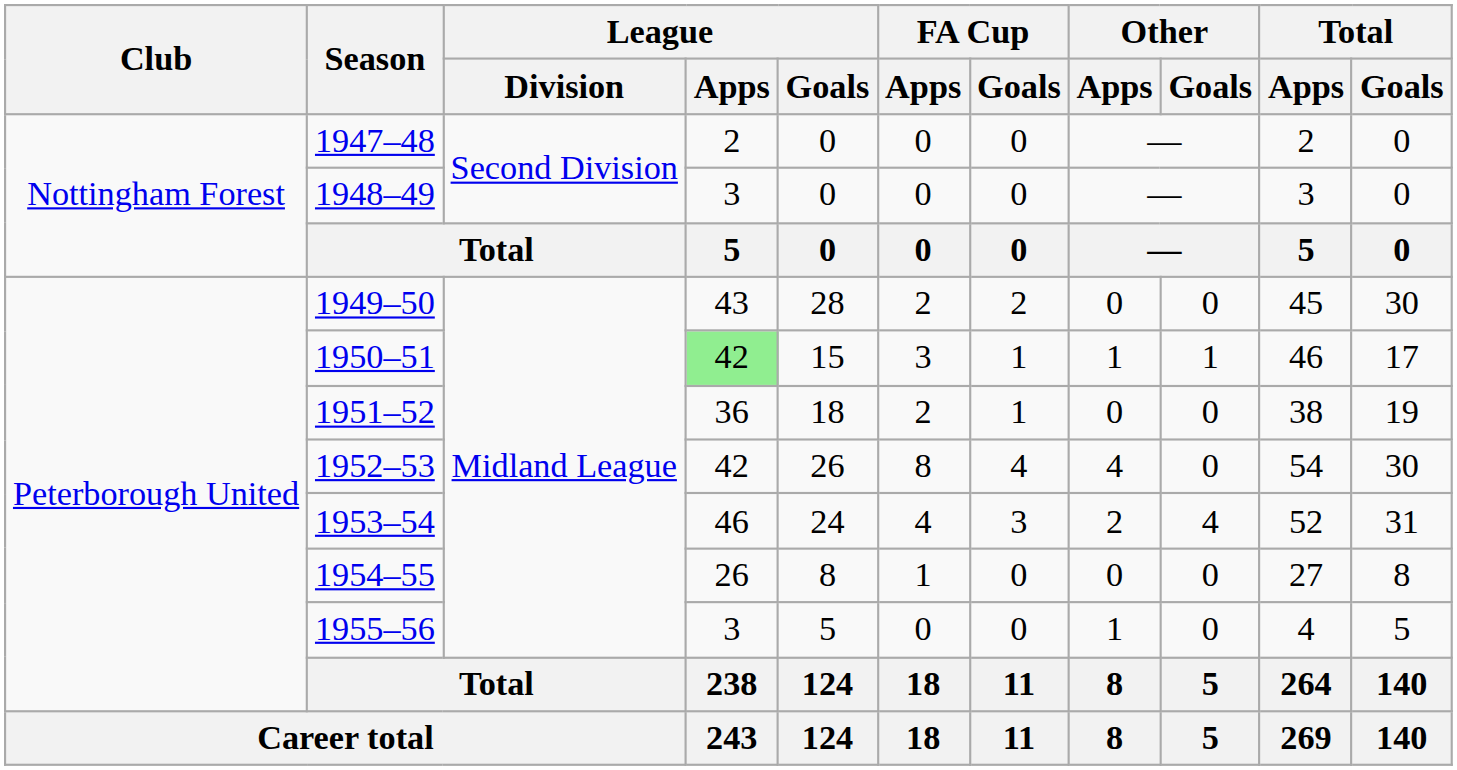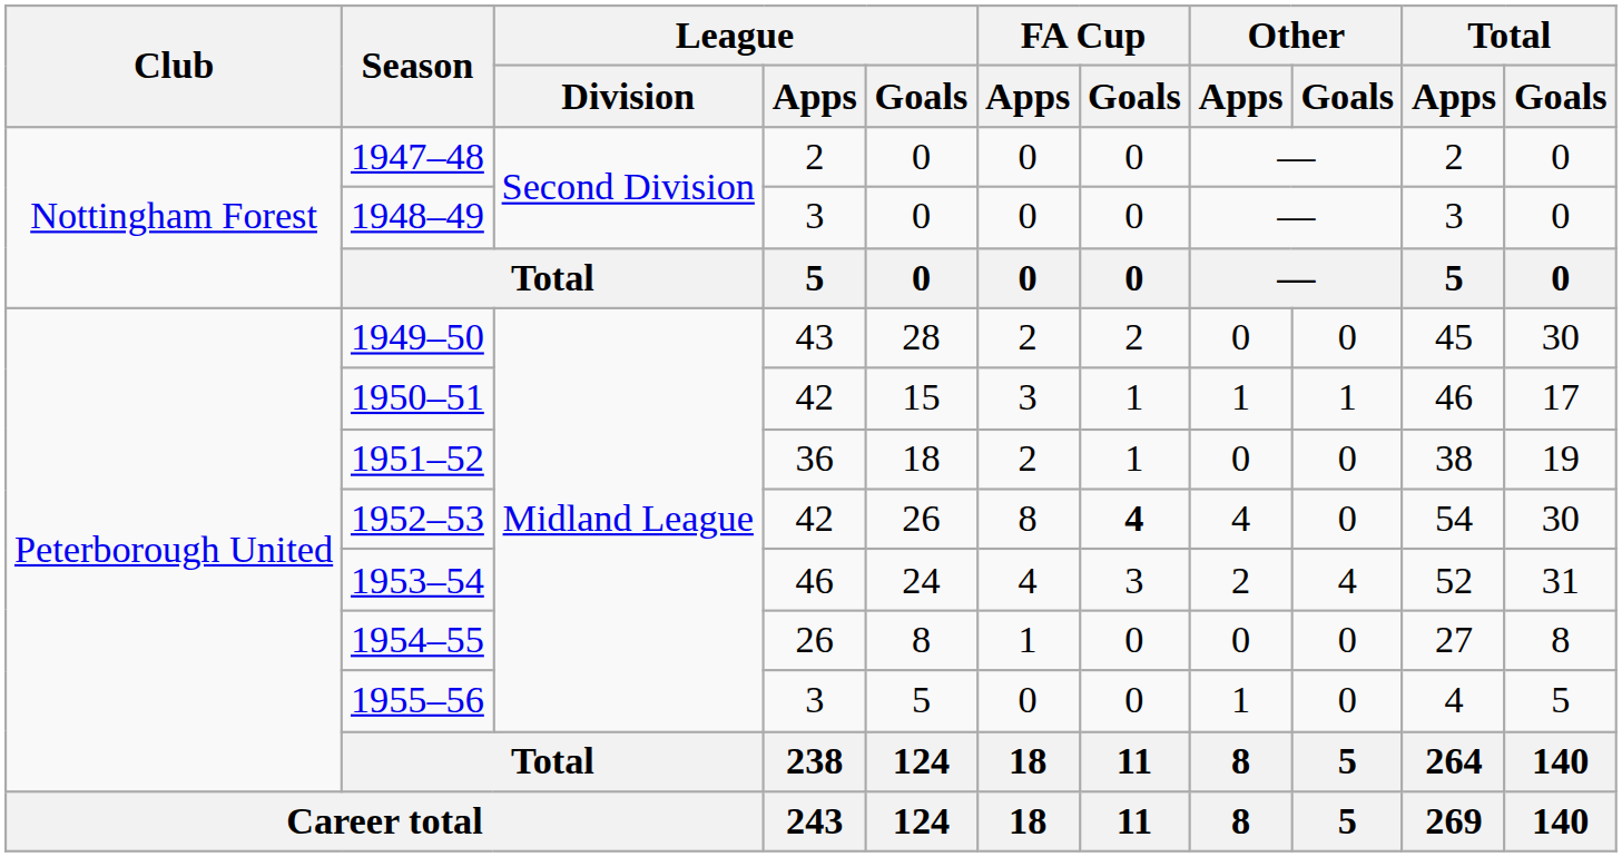1950–51 | League / Apps: lightgreen background -> no background
1952–53 | FA Cup / Goals: normal -> bold
